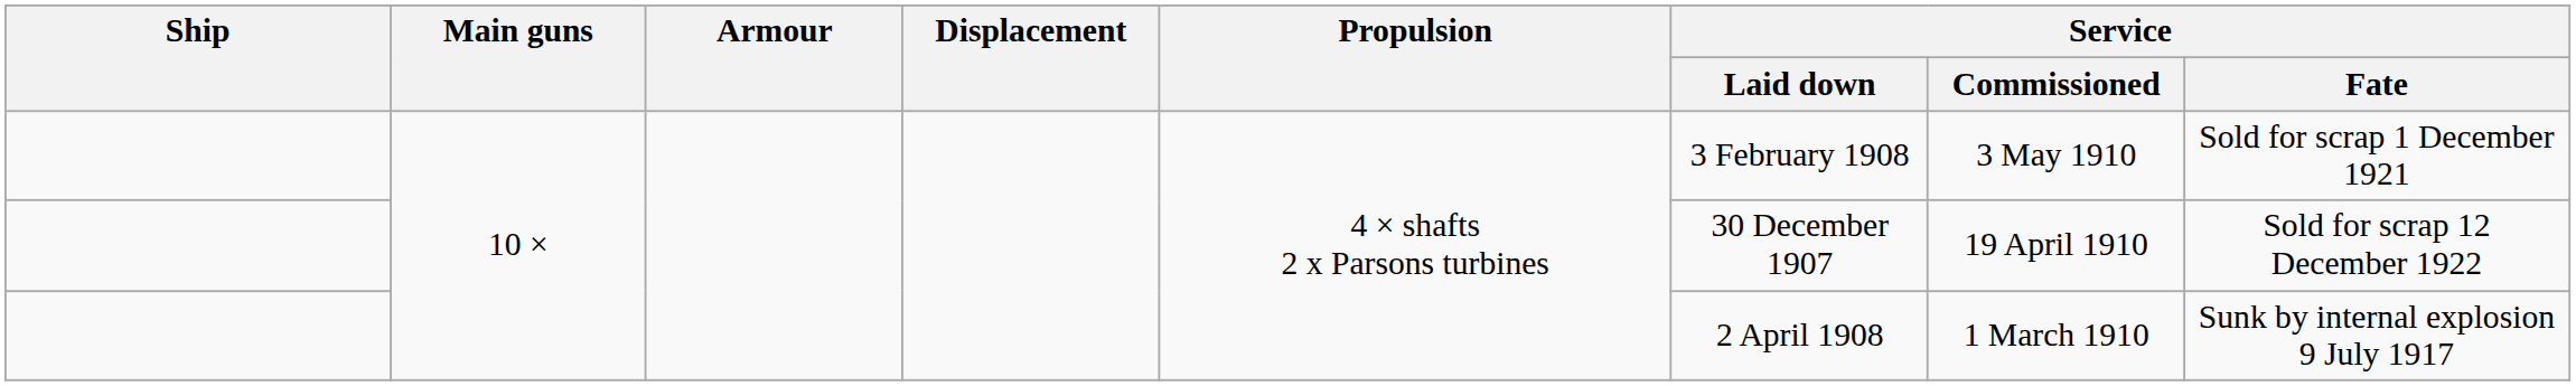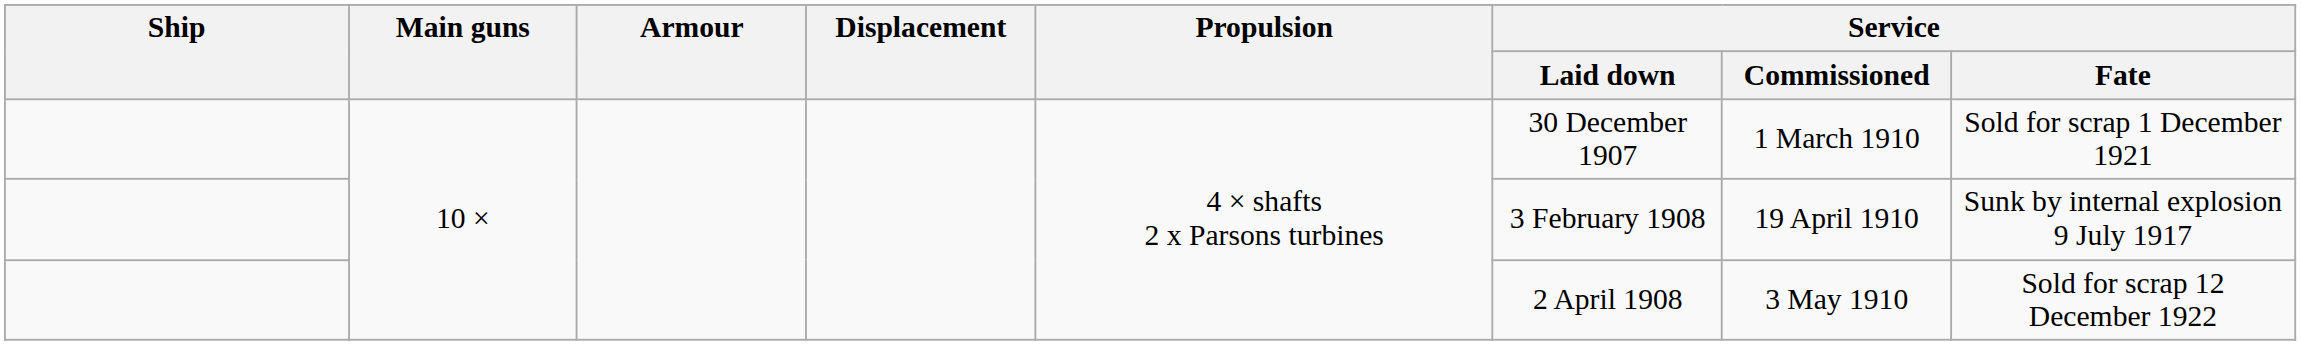row 3 | Service / Laid down: 3 February 1908 -> 30 December 1907
row 3 | Service / Commissioned: 3 May 1910 -> 1 March 1910
row 4 | Service / Laid down: 30 December 1907 -> 3 February 1908
row 4 | Service / Fate: Sold for scrap 12 December 1922 -> Sunk by internal explosion 9 July 1917
row 5 | Service / Commissioned: 1 March 1910 -> 3 May 1910
row 5 | Service / Fate: Sunk by internal explosion 9 July 1917 -> Sold for scrap 12 December 1922
